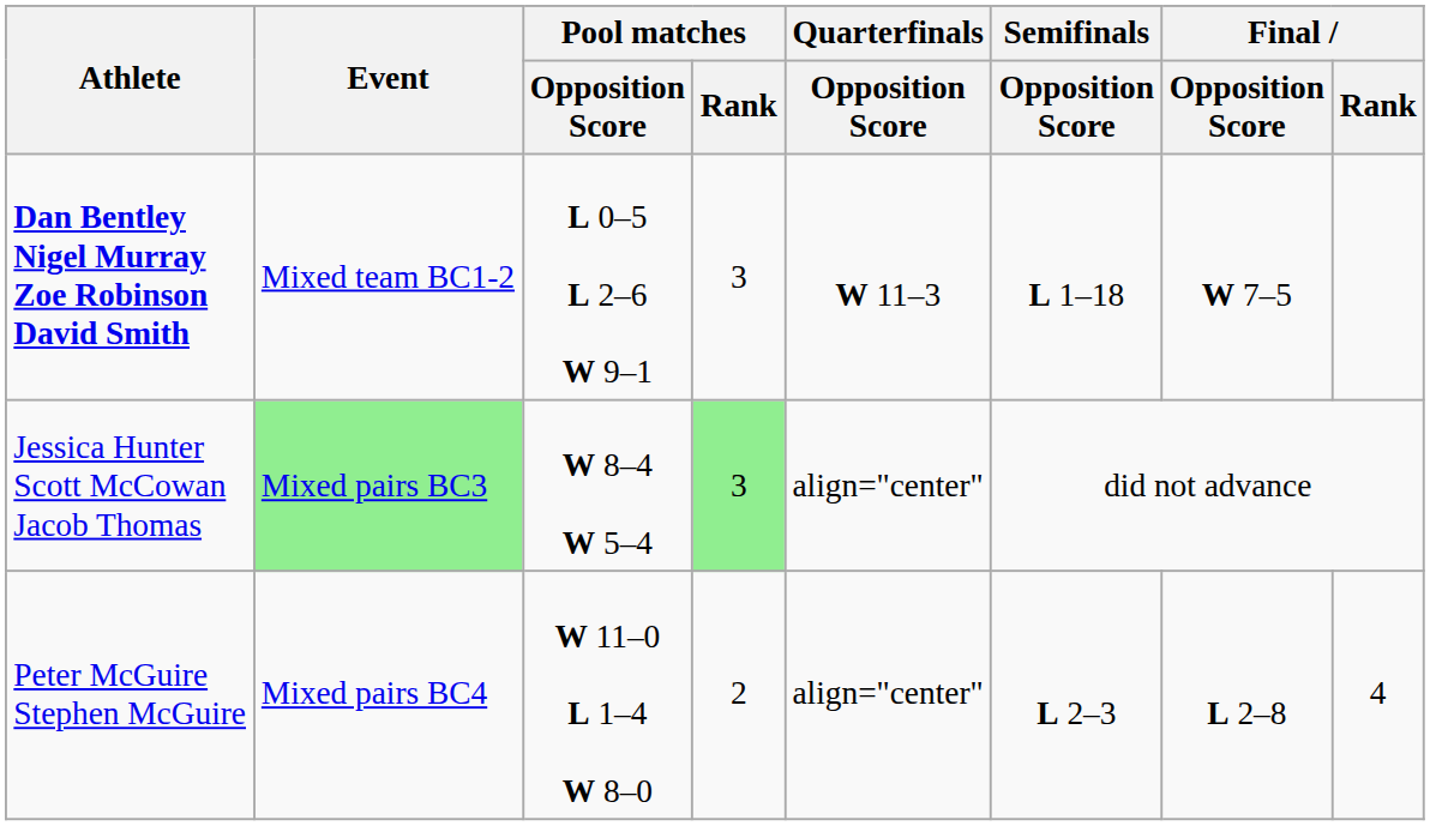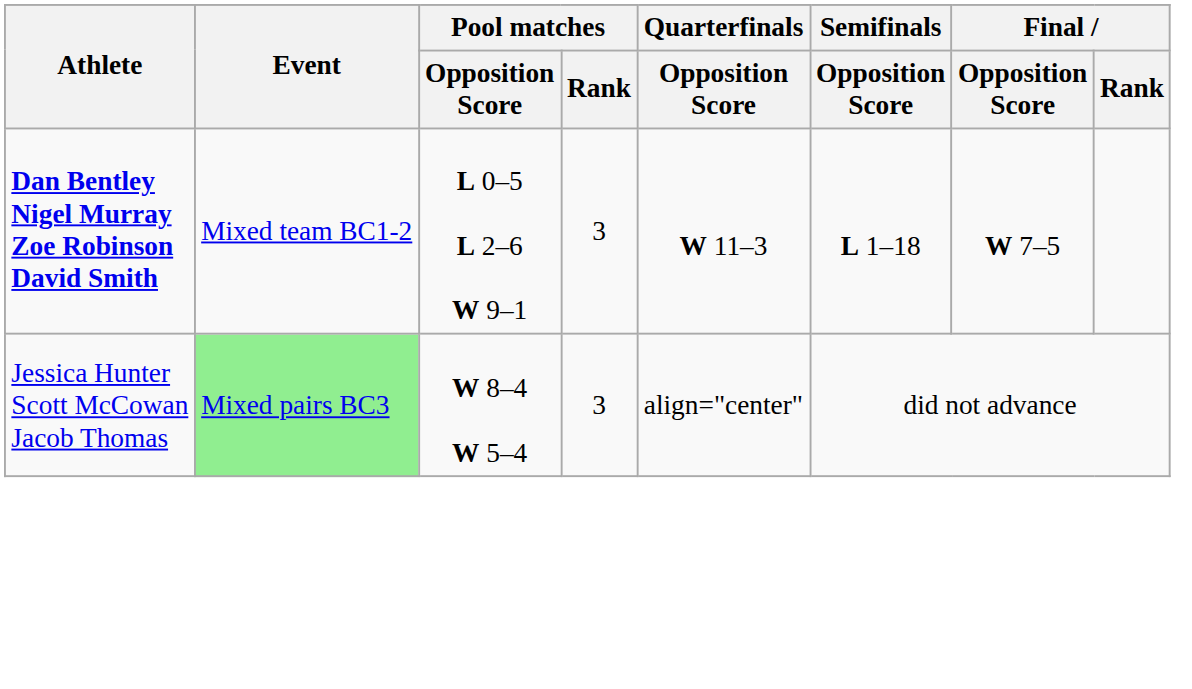Jessica Hunter Scott McCowan Jacob Thomas | Pool matches / Rank: lightgreen background -> no background
- row: Peter McGuire Stephen McGuire | Mixed pairs BC4 | W 11–0 L 1–4 W 8–0 | 2 | align="center" | L 2–3 | L 2–8 | 4
